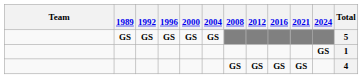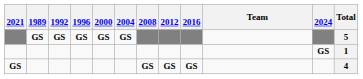columns swapped: Team <-> 2021
